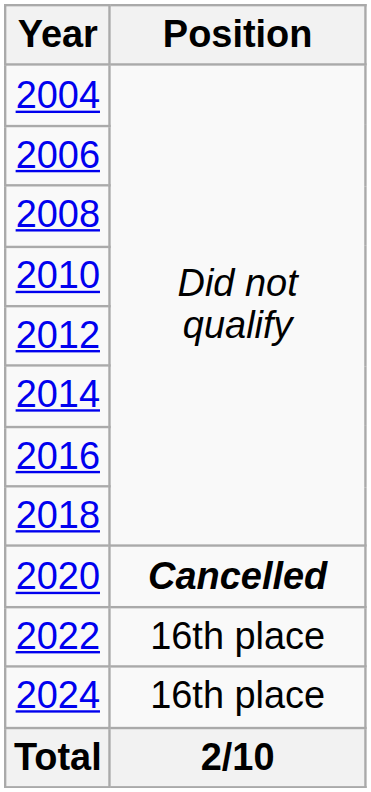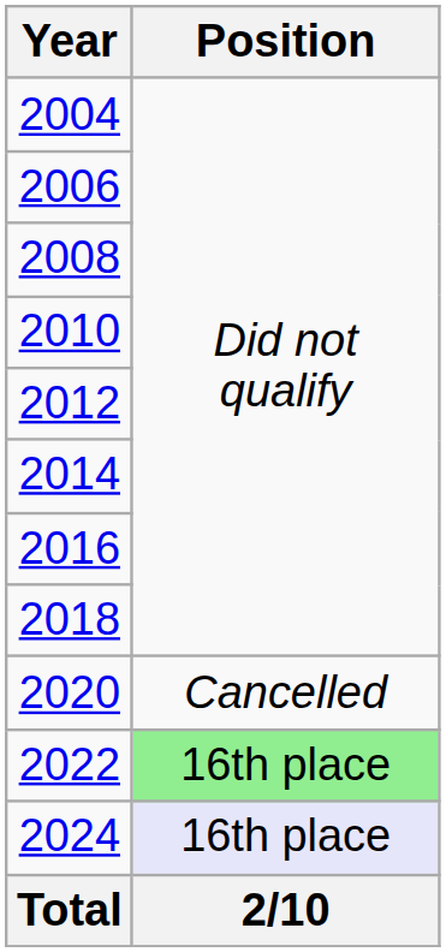2020 | Position: bold -> normal
2022 | Position: no background -> lightgreen background
2024 | Position: no background -> lavender background
